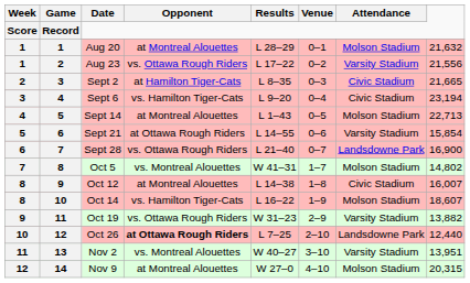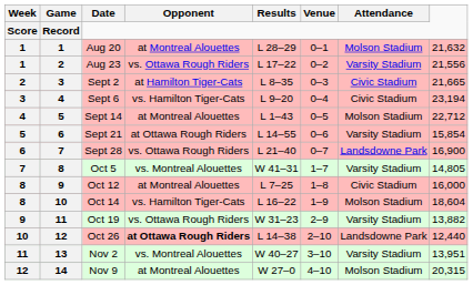Sept 14 | column 8: 22,713 -> 22,712
Oct 5 | Attendance: Molson Stadium -> Varsity Stadium
Oct 5 | column 8: 14,802 -> 14,805
Oct 12 | Results: L 14–38 -> L 7–25
Oct 12 | column 8: 16,007 -> 16,000
Oct 14 | column 8: 18,607 -> 18,604
Oct 26 | Results: L 7–25 -> L 14–38
